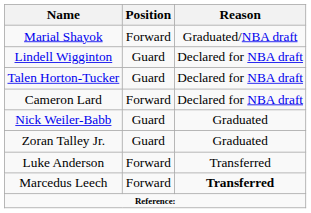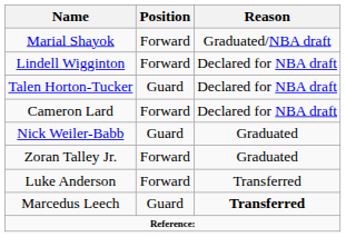Lindell Wigginton | Position: Guard -> Forward
Zoran Talley Jr. | Position: Guard -> Forward
Marcedus Leech | Position: Forward -> Guard
